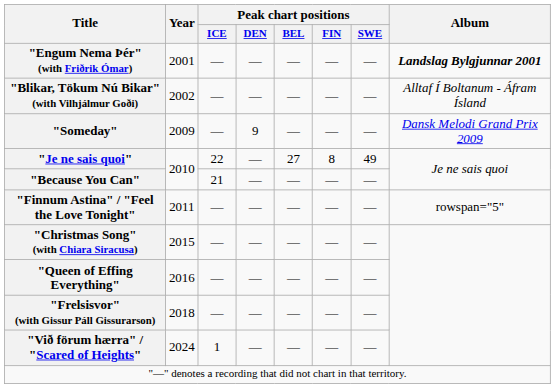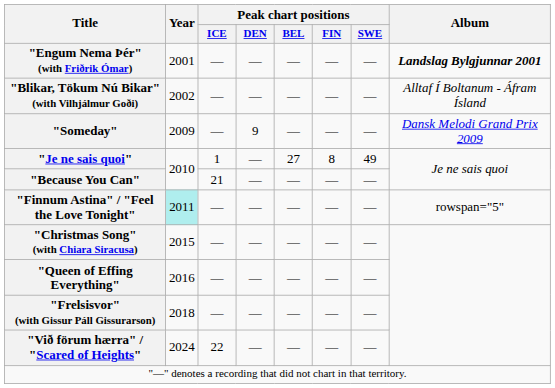"Je ne sais quoi" | Peak chart positions / ICE: 22 -> 1
"Finnum Astina" / "Feel the Love Tonight" | Year: no background -> paleturquoise background
"Við förum hærra" / "Scared of Heights" | Peak chart positions / ICE: 1 -> 22
